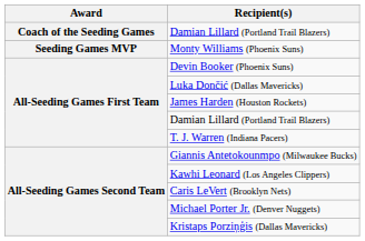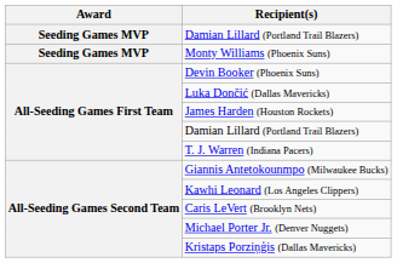row 2 | Award: Coach of the Seeding Games -> Seeding Games MVP
